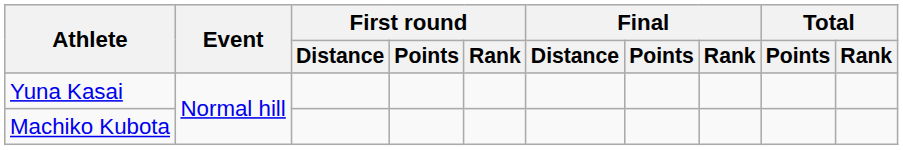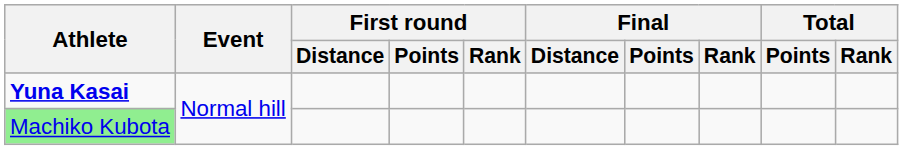Yuna Kasai | Athlete: normal -> bold
Machiko Kubota | Athlete: no background -> lightgreen background
